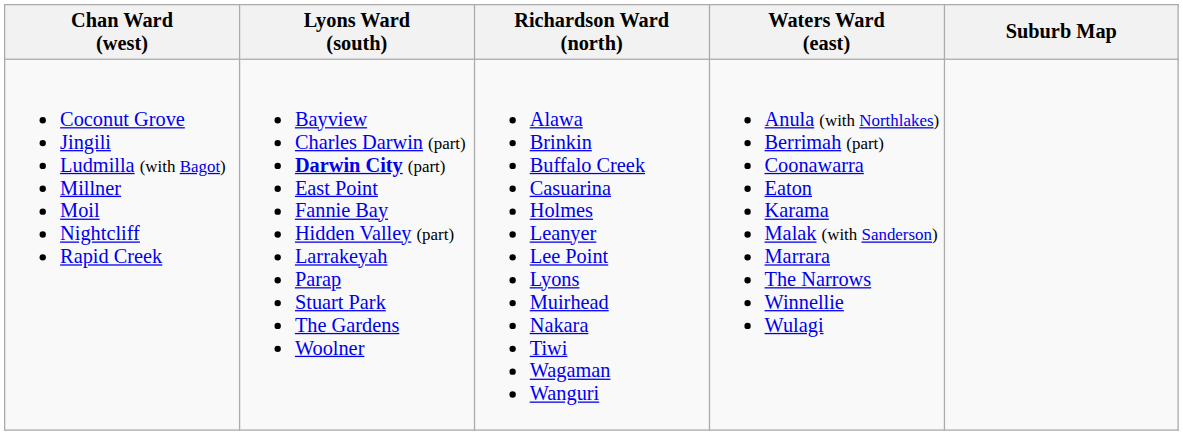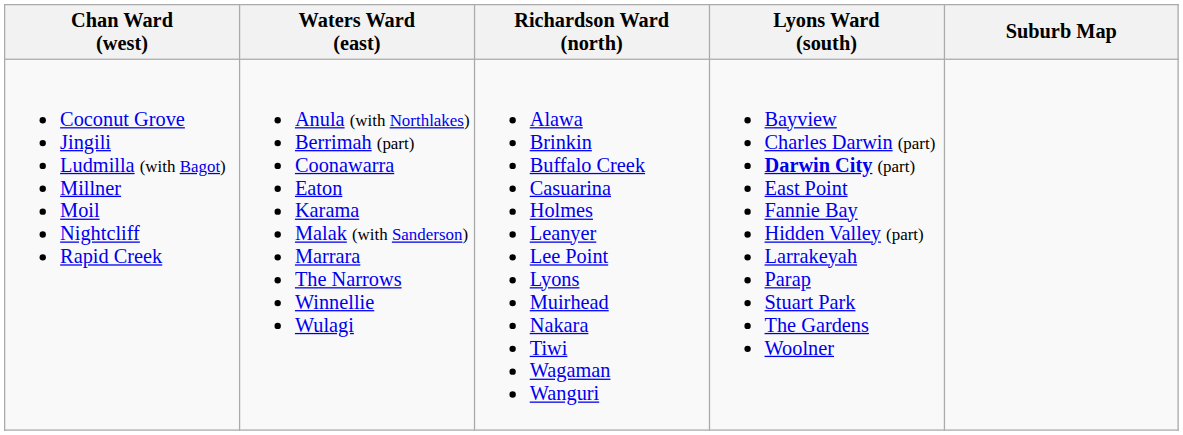columns swapped: Lyons Ward (south) <-> Waters Ward (east)
